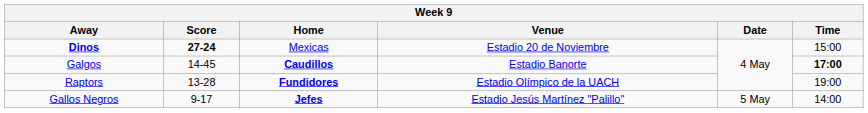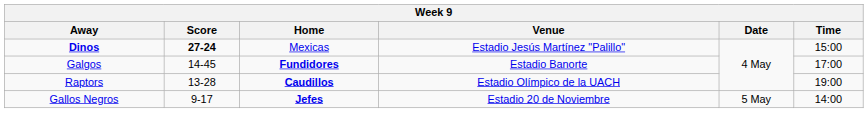Dinos | Venue: Estadio 20 de Noviembre -> Estadio Jesús Martínez "Palillo"
Galgos | Home: Caudillos -> Fundidores
Galgos | Time: bold -> normal
Raptors | Home: Fundidores -> Caudillos
Gallos Negros | Venue: Estadio Jesús Martínez "Palillo" -> Estadio 20 de Noviembre
